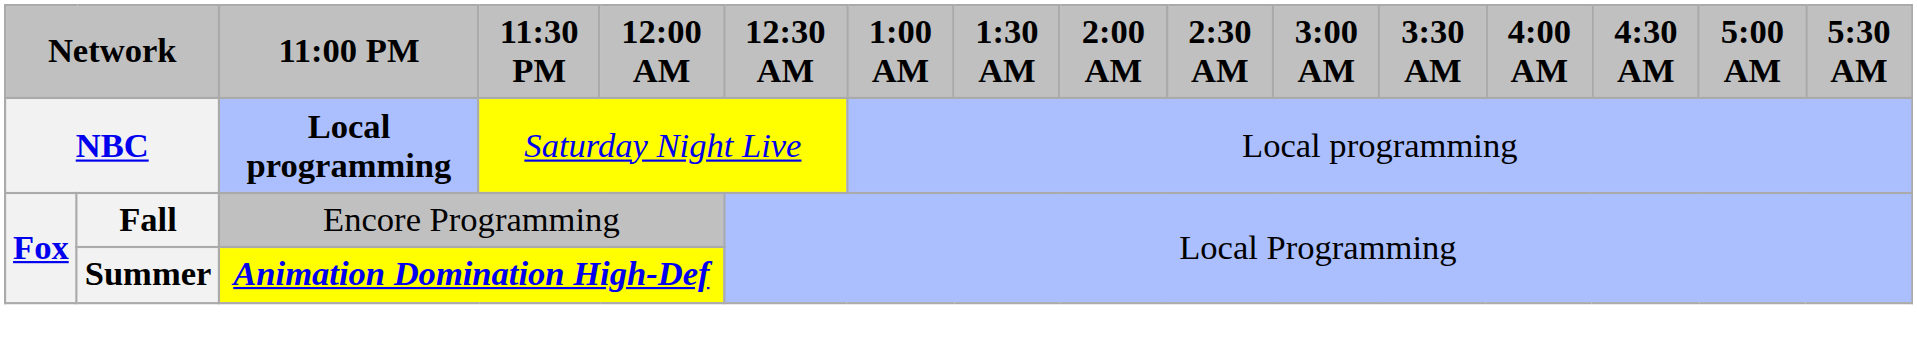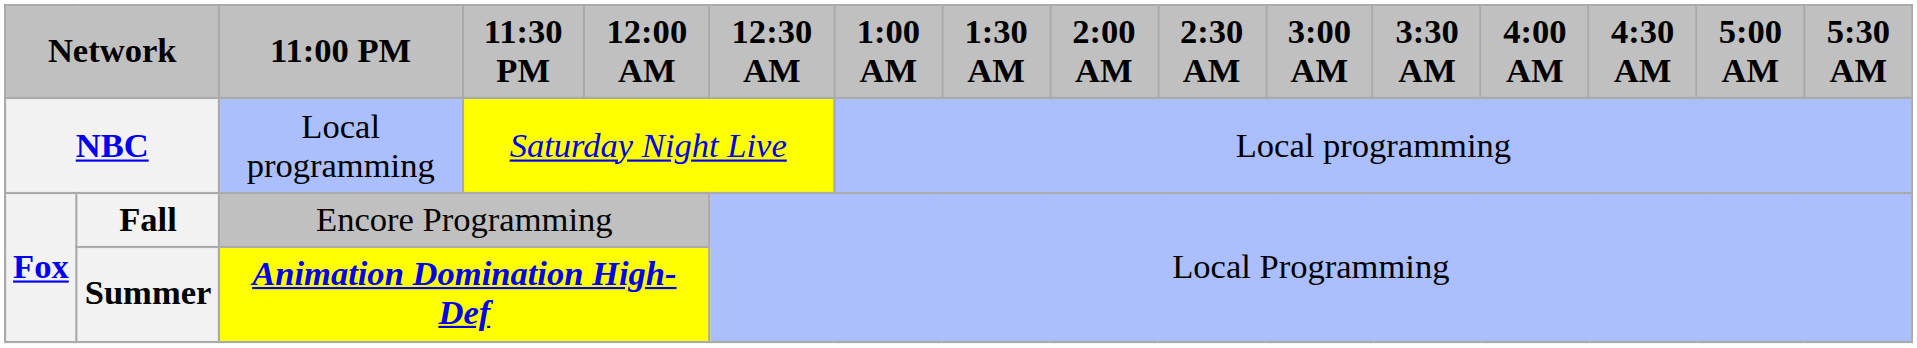NBC | 11:00 PM: bold -> normal
